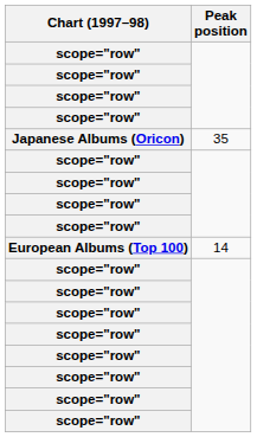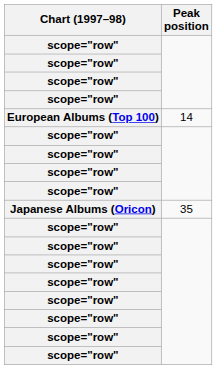rows swapped: European Albums (Top 100) <-> Japanese Albums (Oricon)
